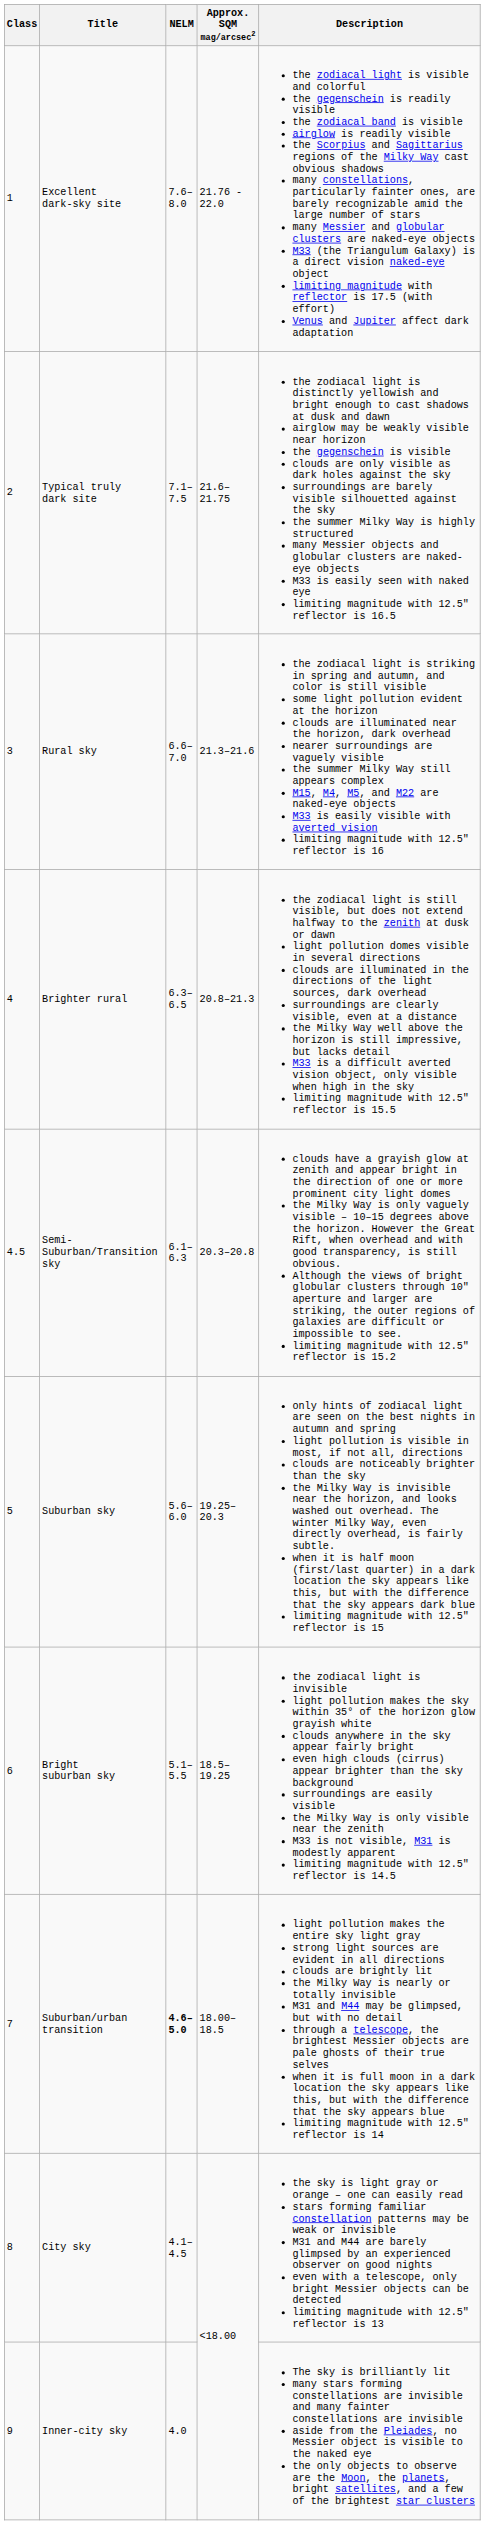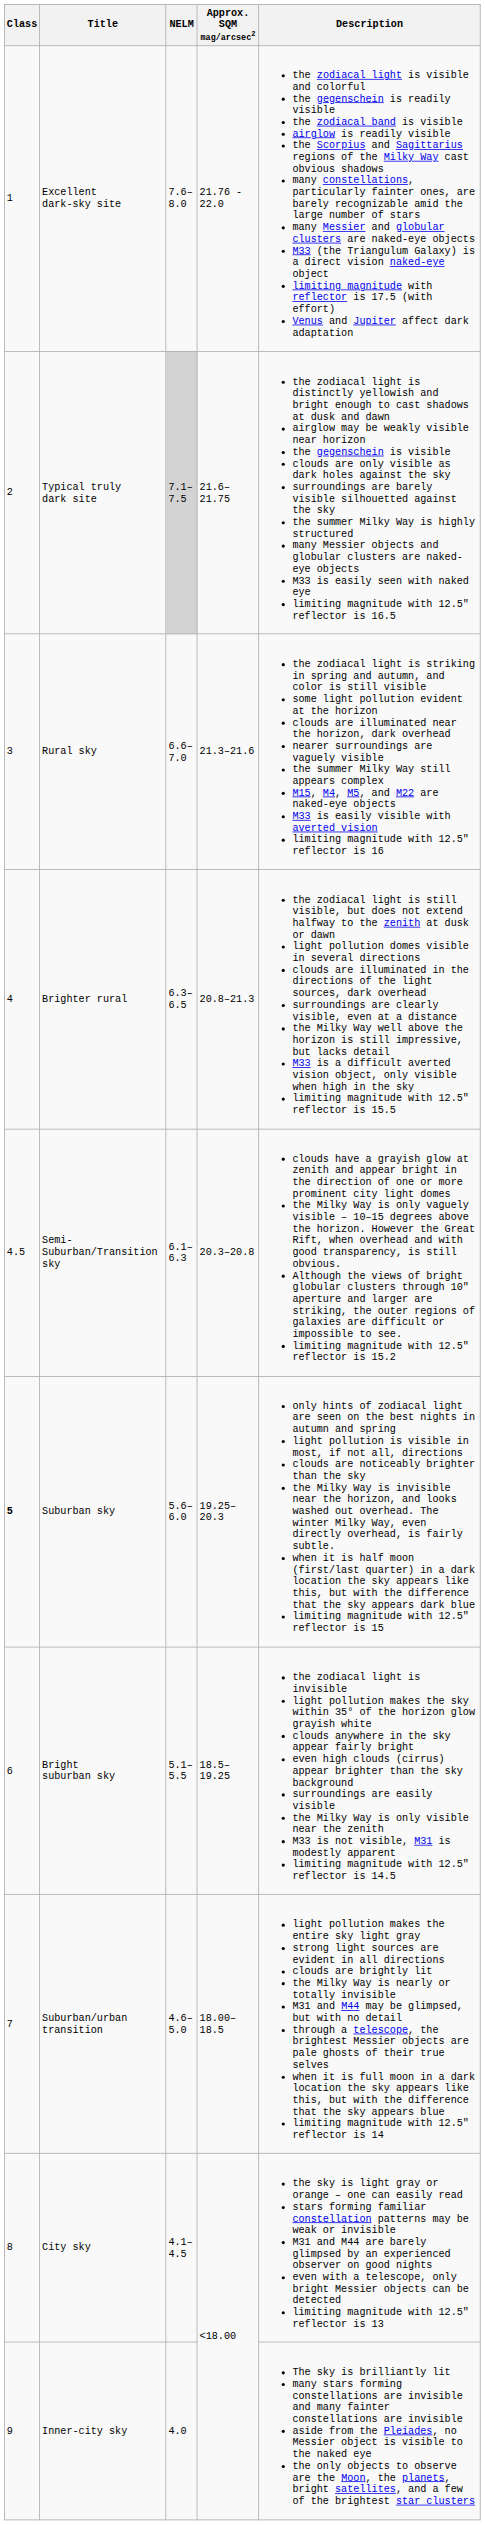Typical truly dark site | NELM: no background -> lightgrey background
Suburban sky | Class: normal -> bold
Suburban/urban transition | NELM: bold -> normal
